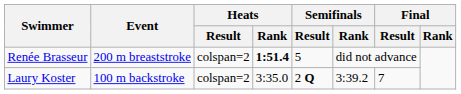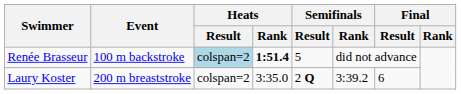Renée Brasseur | Event: 200 m breaststroke -> 100 m backstroke
Renée Brasseur | Heats / Result: no background -> lightblue background
Laury Koster | Event: 100 m backstroke -> 200 m breaststroke
Laury Koster | Final / Result: 7 -> 6
